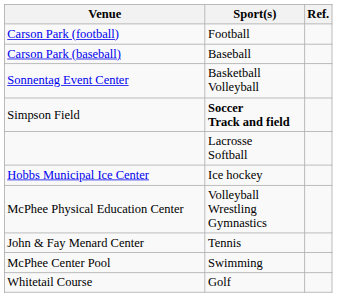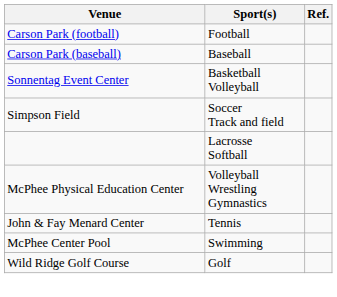Simpson Field | Sport(s): bold -> normal
- row: Hobbs Municipal Ice Center | Ice hockey
- row: Whitetail Course | Golf
+ row: Wild Ridge Golf Course | Golf
